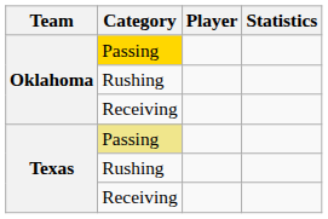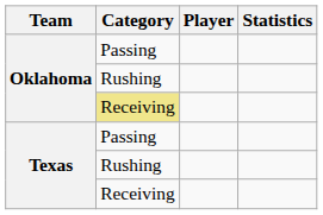Oklahoma / Passing | Category: gold background -> no background
Oklahoma / Receiving | Category: no background -> khaki background
Texas / Passing | Category: khaki background -> no background
